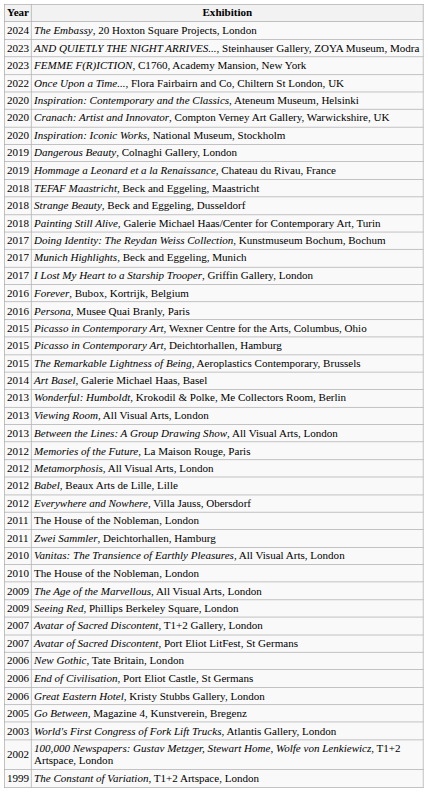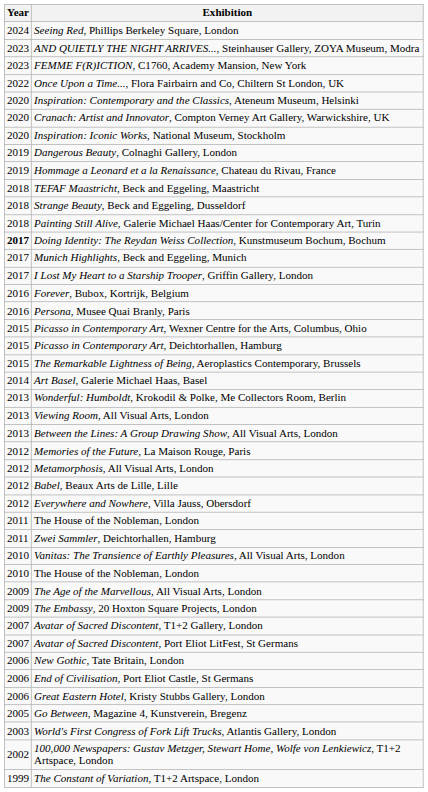row 2 | Exhibition: The Embassy, 20 Hoxton Square Projects, London -> Seeing Red, Phillips Berkeley Square, London
row 14 | Year: normal -> bold
row 35 | Exhibition: Seeing Red, Phillips Berkeley Square, London -> The Embassy, 20 Hoxton Square Projects, London
